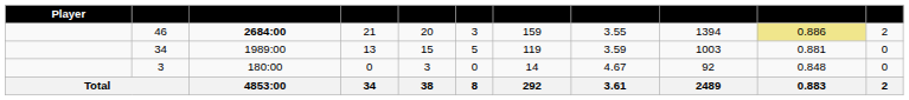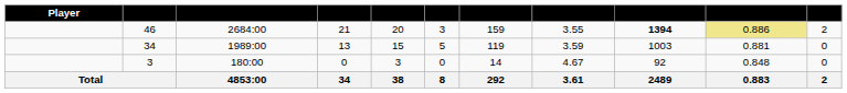46 | column 3: bold -> normal
46 | column 9: normal -> bold
